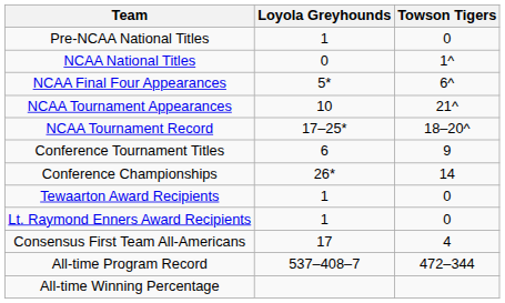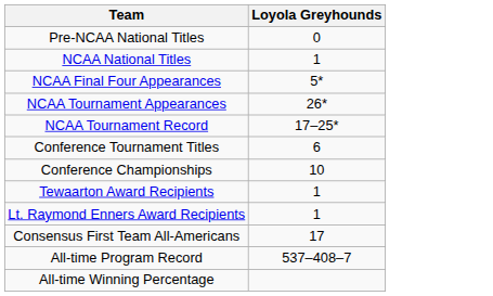- column: Towson Tigers | 0 | 1^ | 6^ | 21^ | 18–20^ | 9 | 14 | 0 | 0 | 4 | 472–344
Pre-NCAA National Titles | Loyola Greyhounds: 1 -> 0
NCAA National Titles | Loyola Greyhounds: 0 -> 1
NCAA Tournament Appearances | Loyola Greyhounds: 10 -> 26*
Conference Championships | Loyola Greyhounds: 26* -> 10
